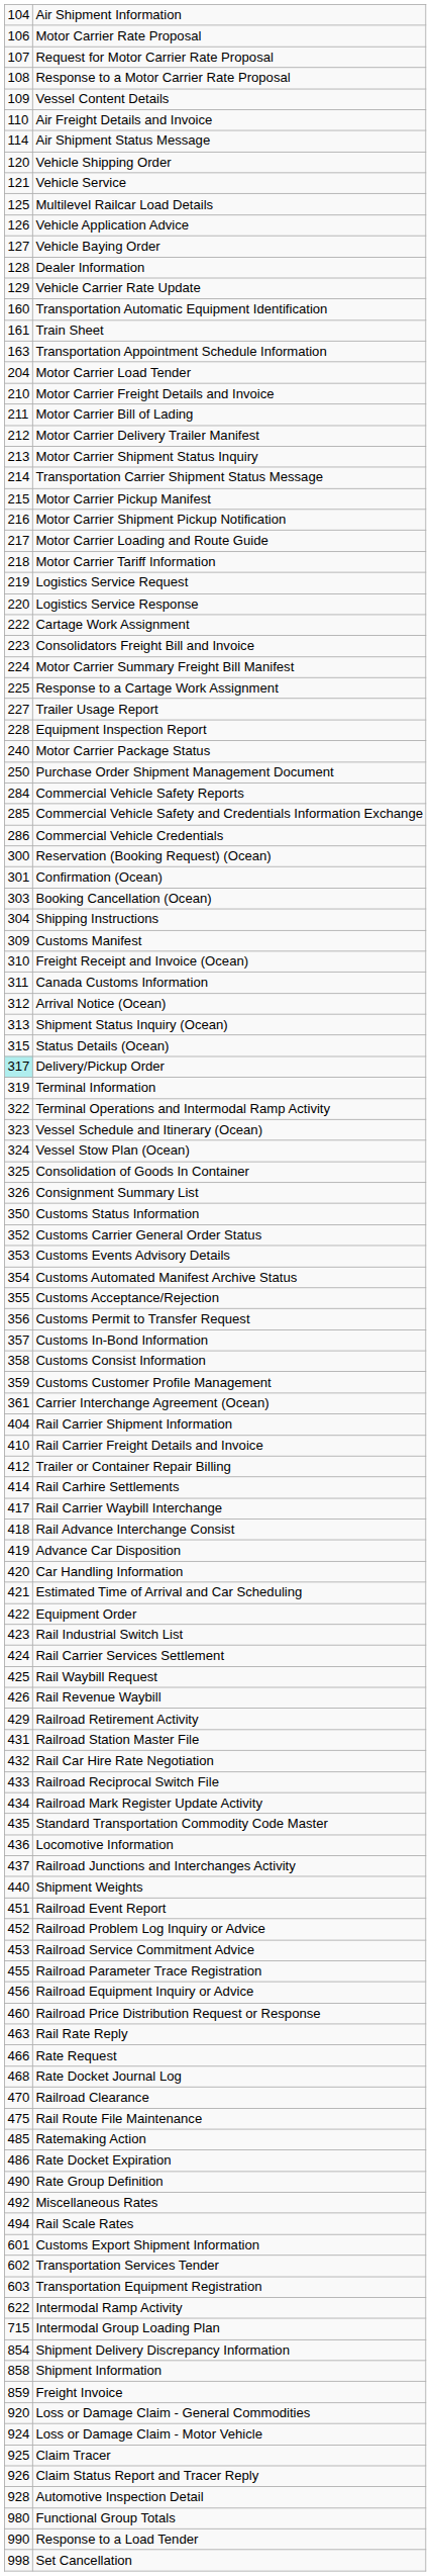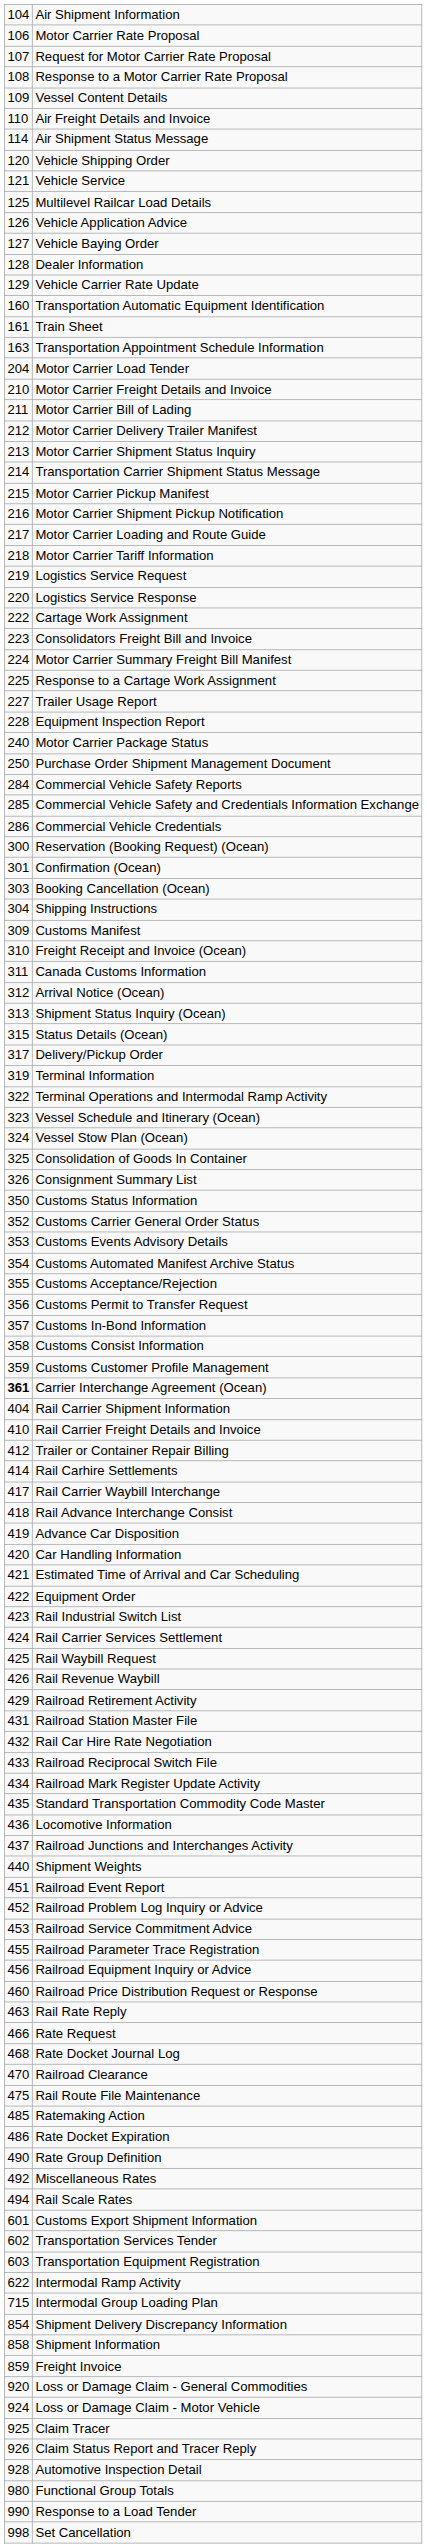Delivery/Pickup Order | column 1: paleturquoise background -> no background
Carrier Interchange Agreement (Ocean) | column 1: normal -> bold
